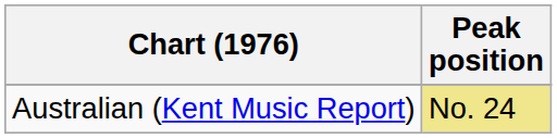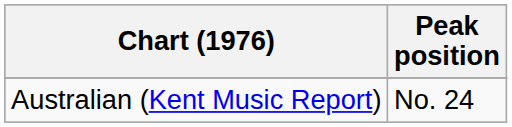Australian (Kent Music Report) | Peak position: khaki background -> no background
